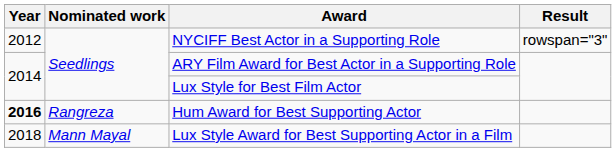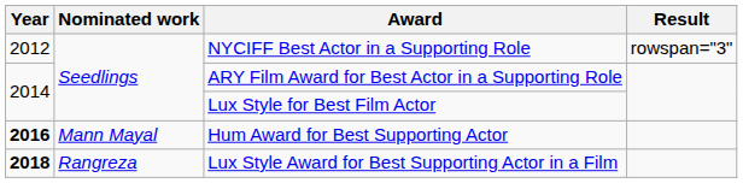Hum Award for Best Supporting Actor | Nominated work: Rangreza -> Mann Mayal
Lux Style Award for Best Supporting Actor in a Film | Year: normal -> bold
Lux Style Award for Best Supporting Actor in a Film | Nominated work: Mann Mayal -> Rangreza
